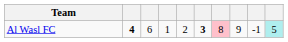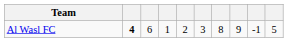Al Wasl FC | column 6: bold -> normal
Al Wasl FC | column 7: pink background -> no background
Al Wasl FC | column 10: paleturquoise background -> no background
